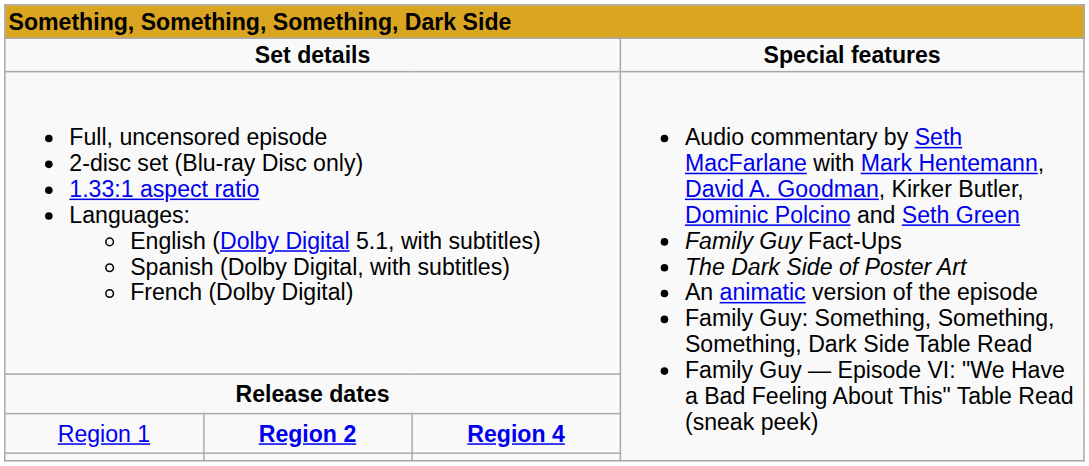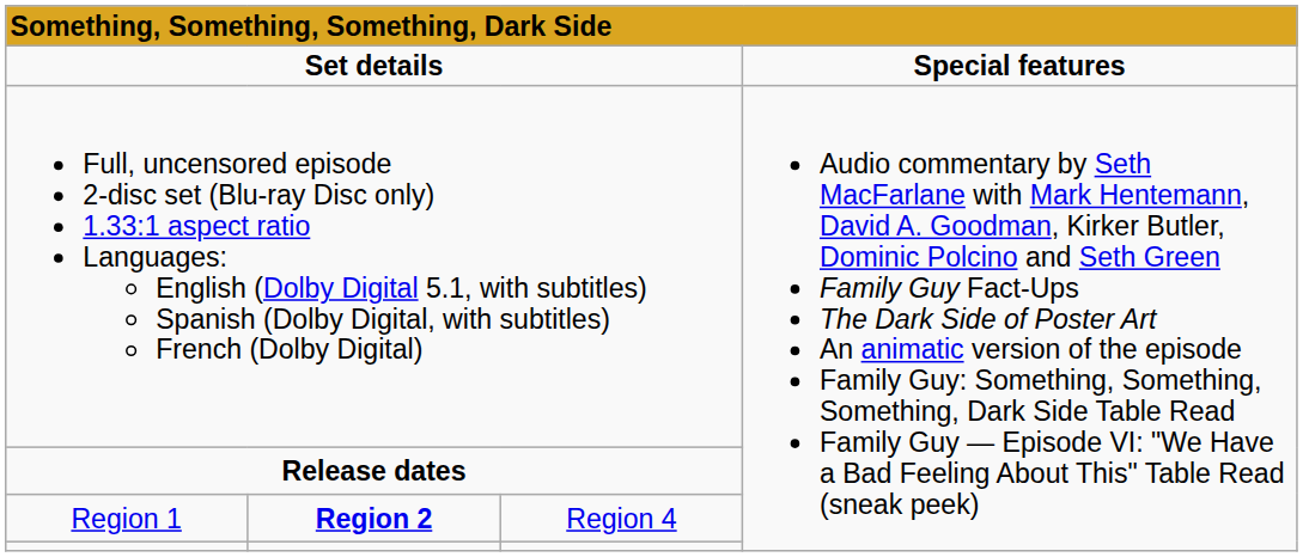Region 1 | column 3: bold -> normal
